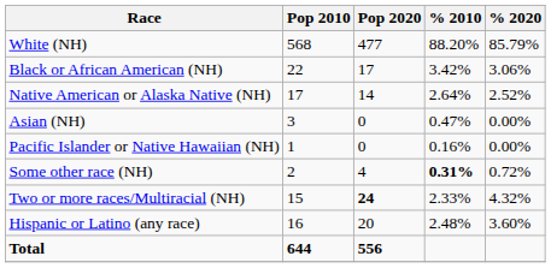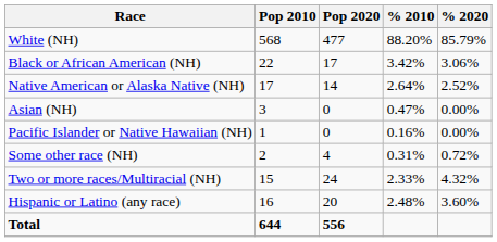Some other race (NH) | % 2010: bold -> normal
Two or more races/Multiracial (NH) | Pop 2020: bold -> normal
